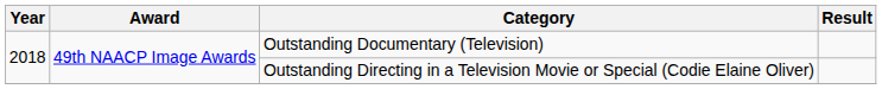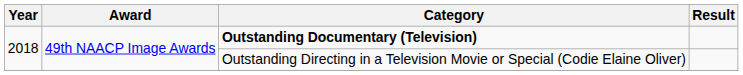Outstanding Documentary (Television) | Category: normal -> bold
